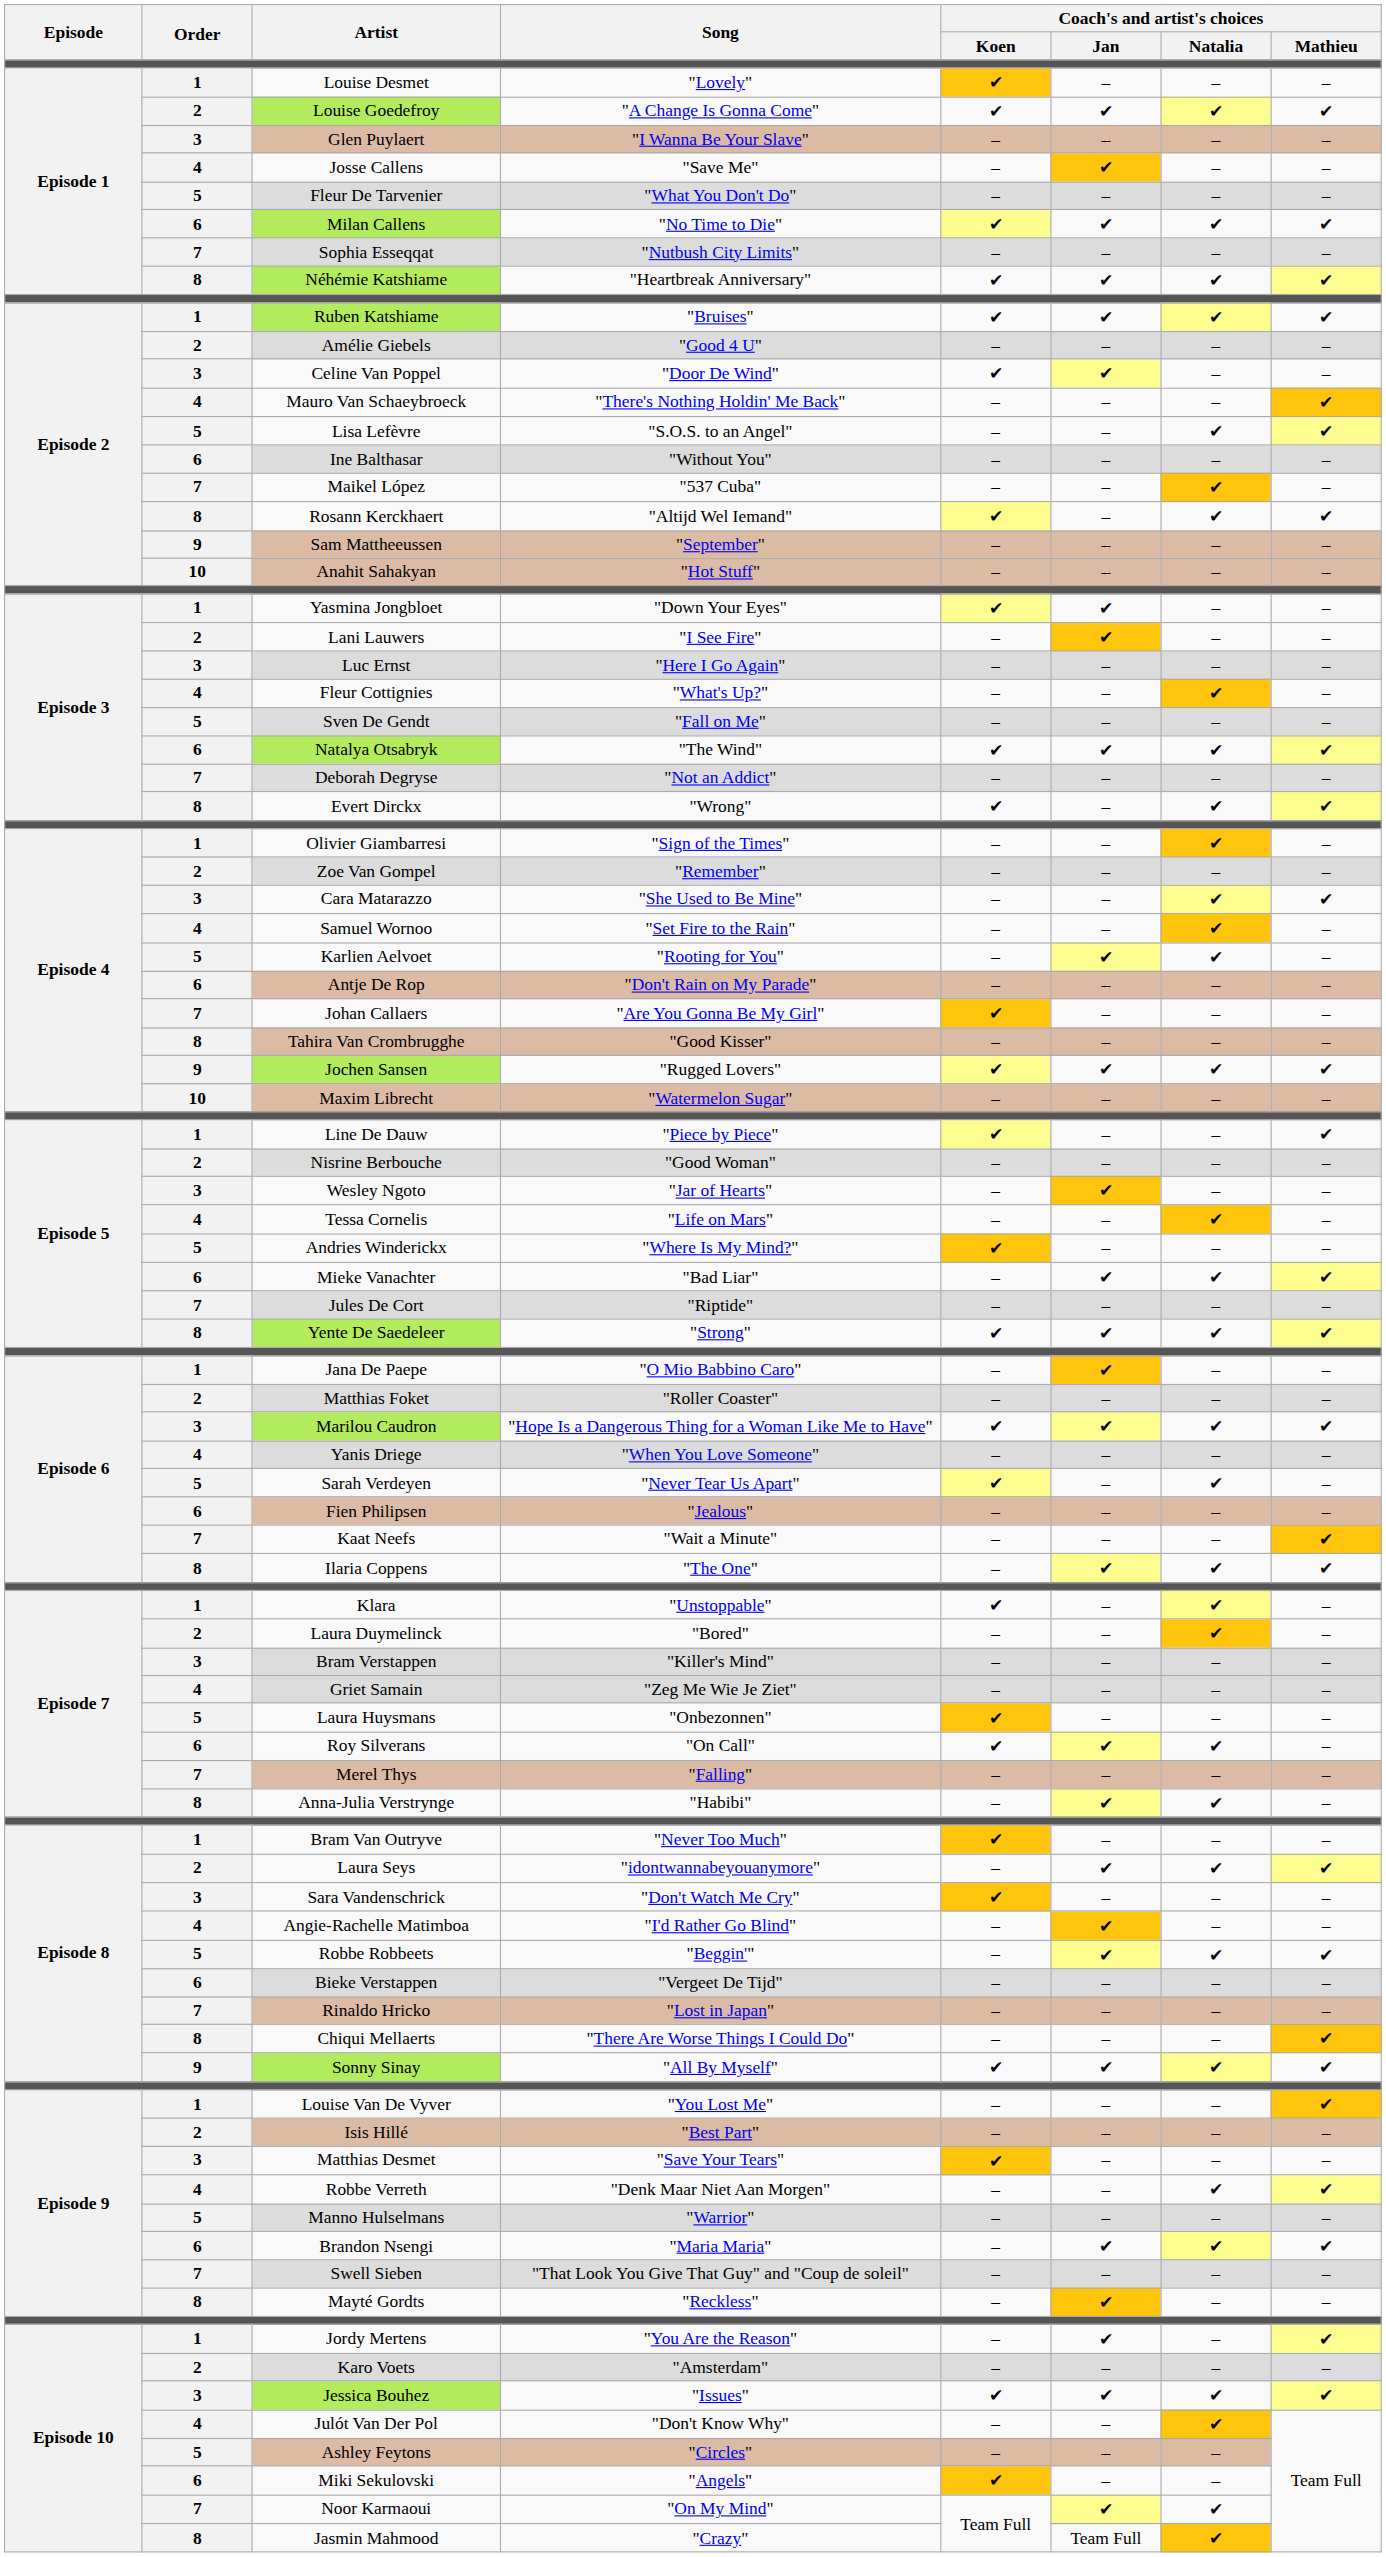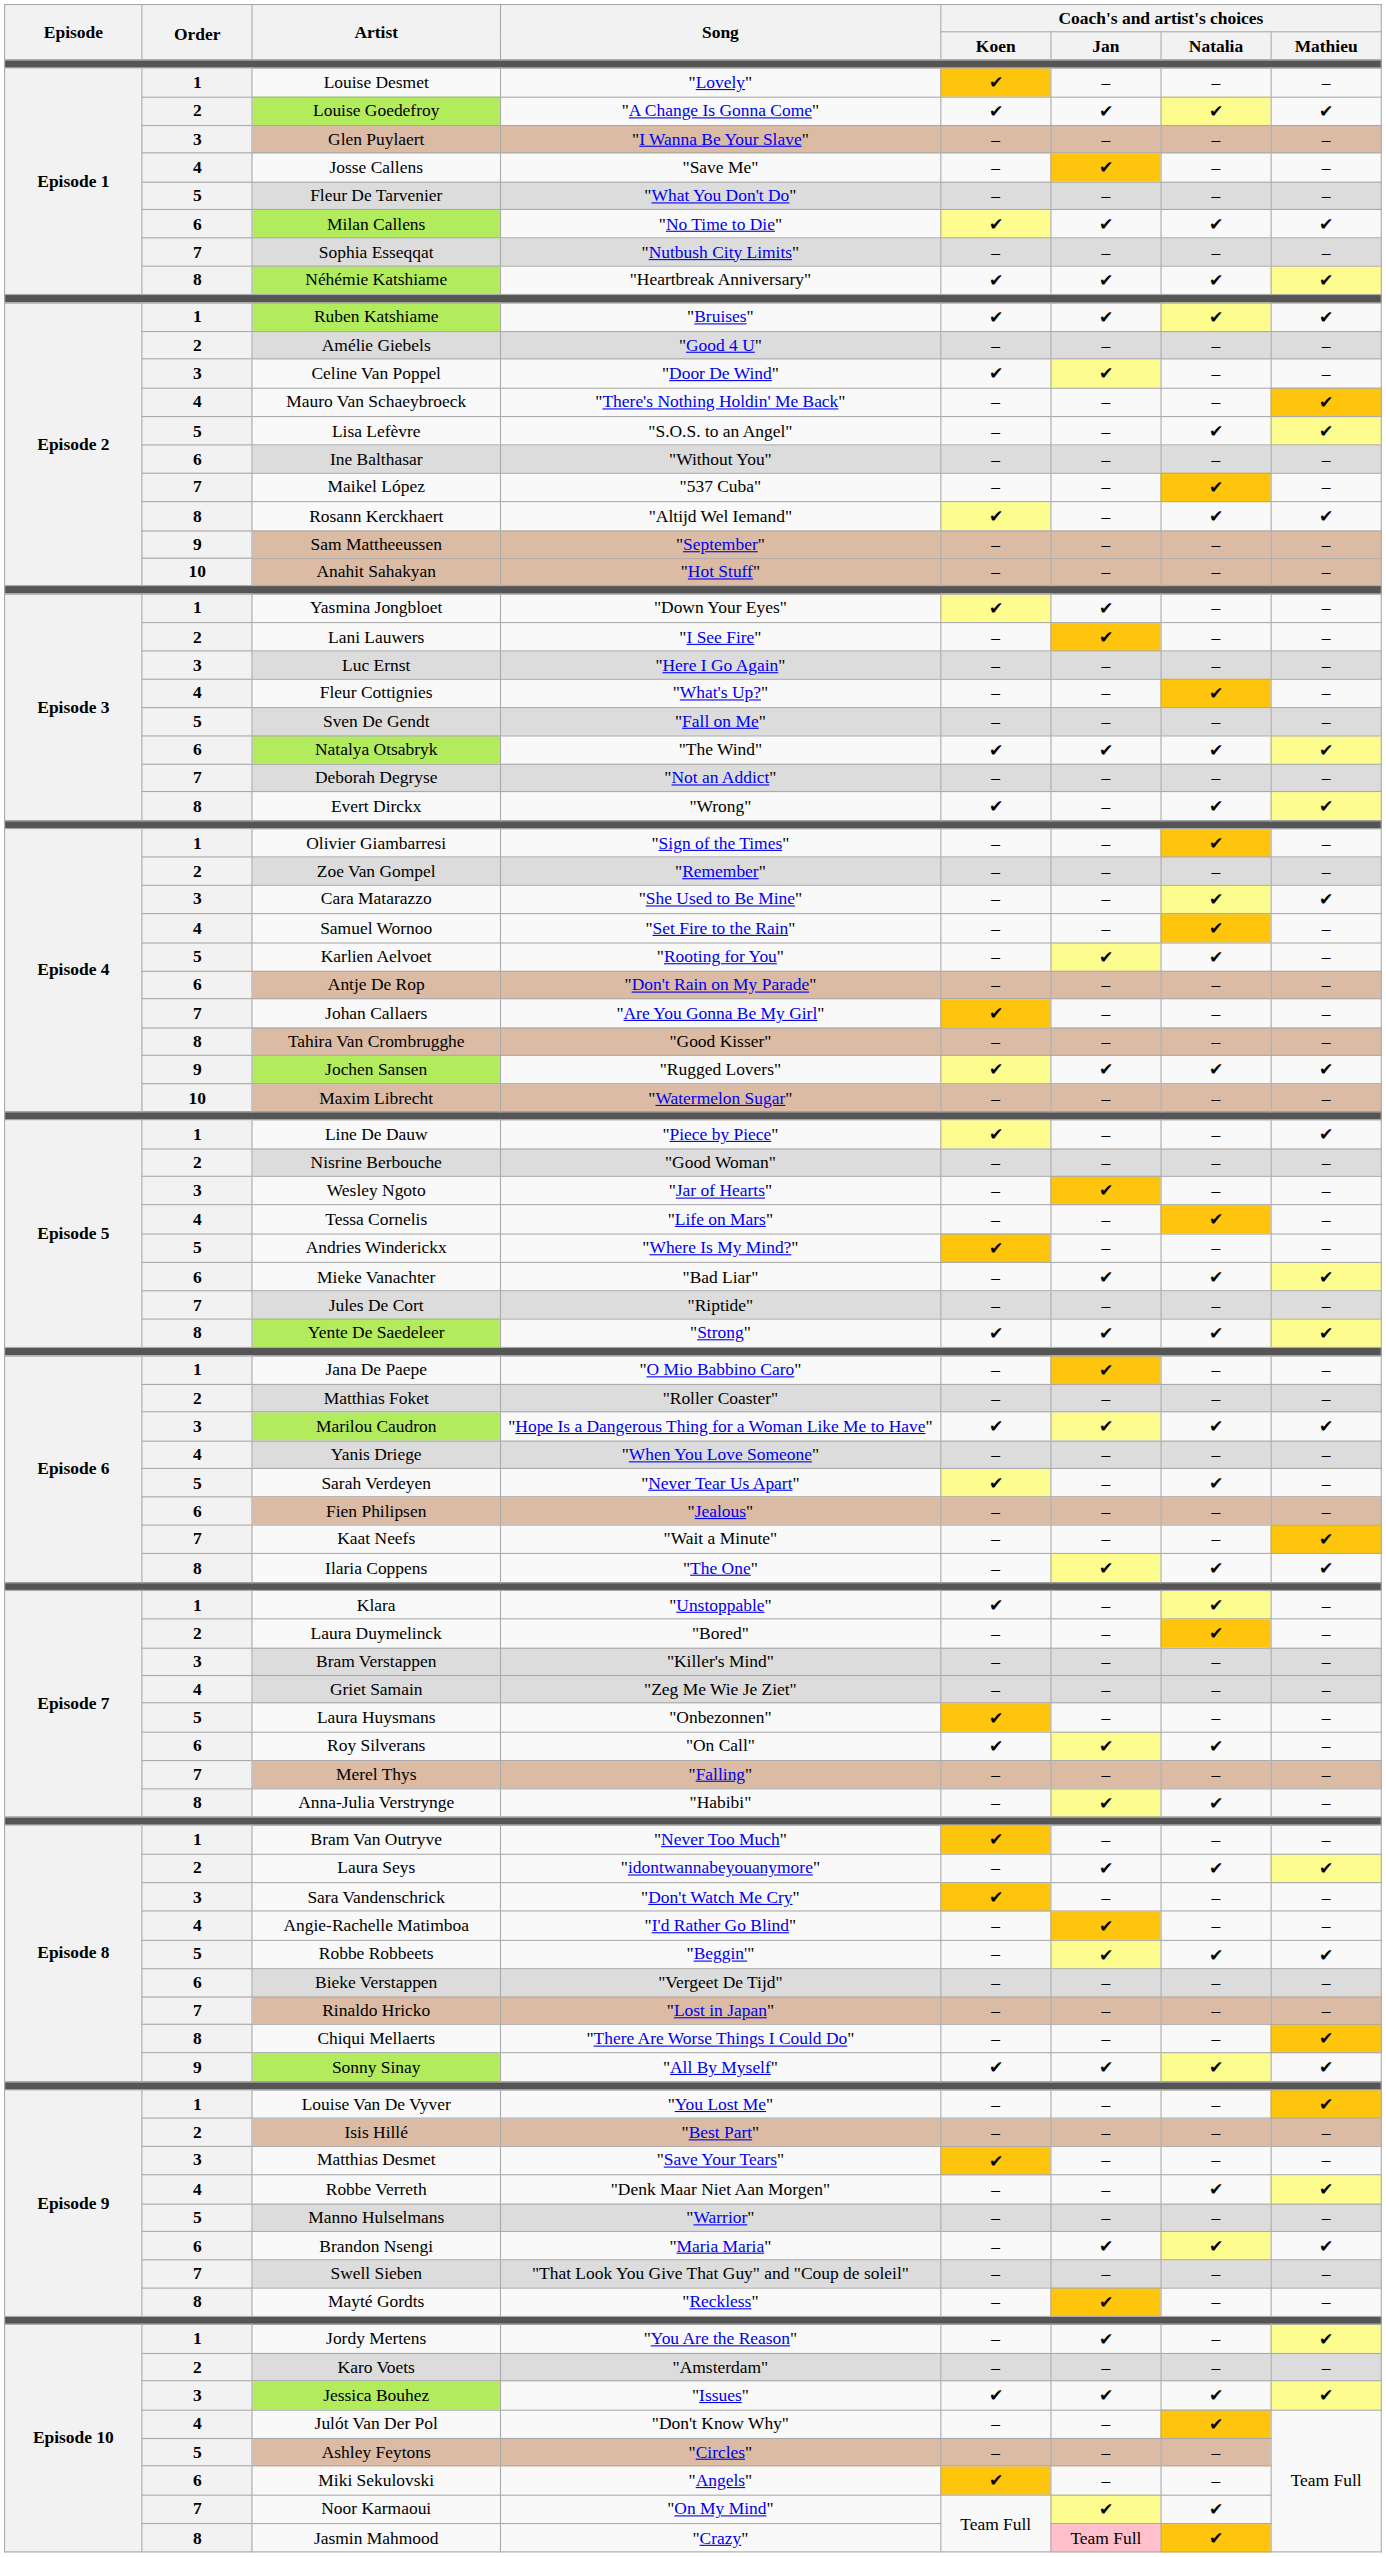Jasmin Mahmood | Coach's and artist's choices / Jan: no background -> pink background
